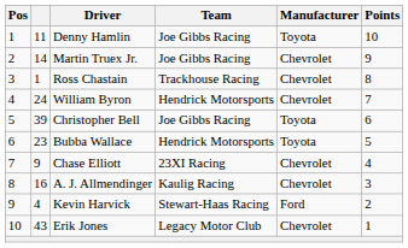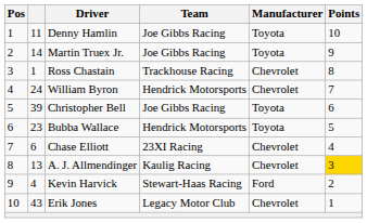Martin Truex Jr. | Manufacturer: Chevrolet -> Toyota
Chase Elliott | column 2: 9 -> 6
A. J. Allmendinger | column 2: 16 -> 13
A. J. Allmendinger | Points: no background -> gold background
